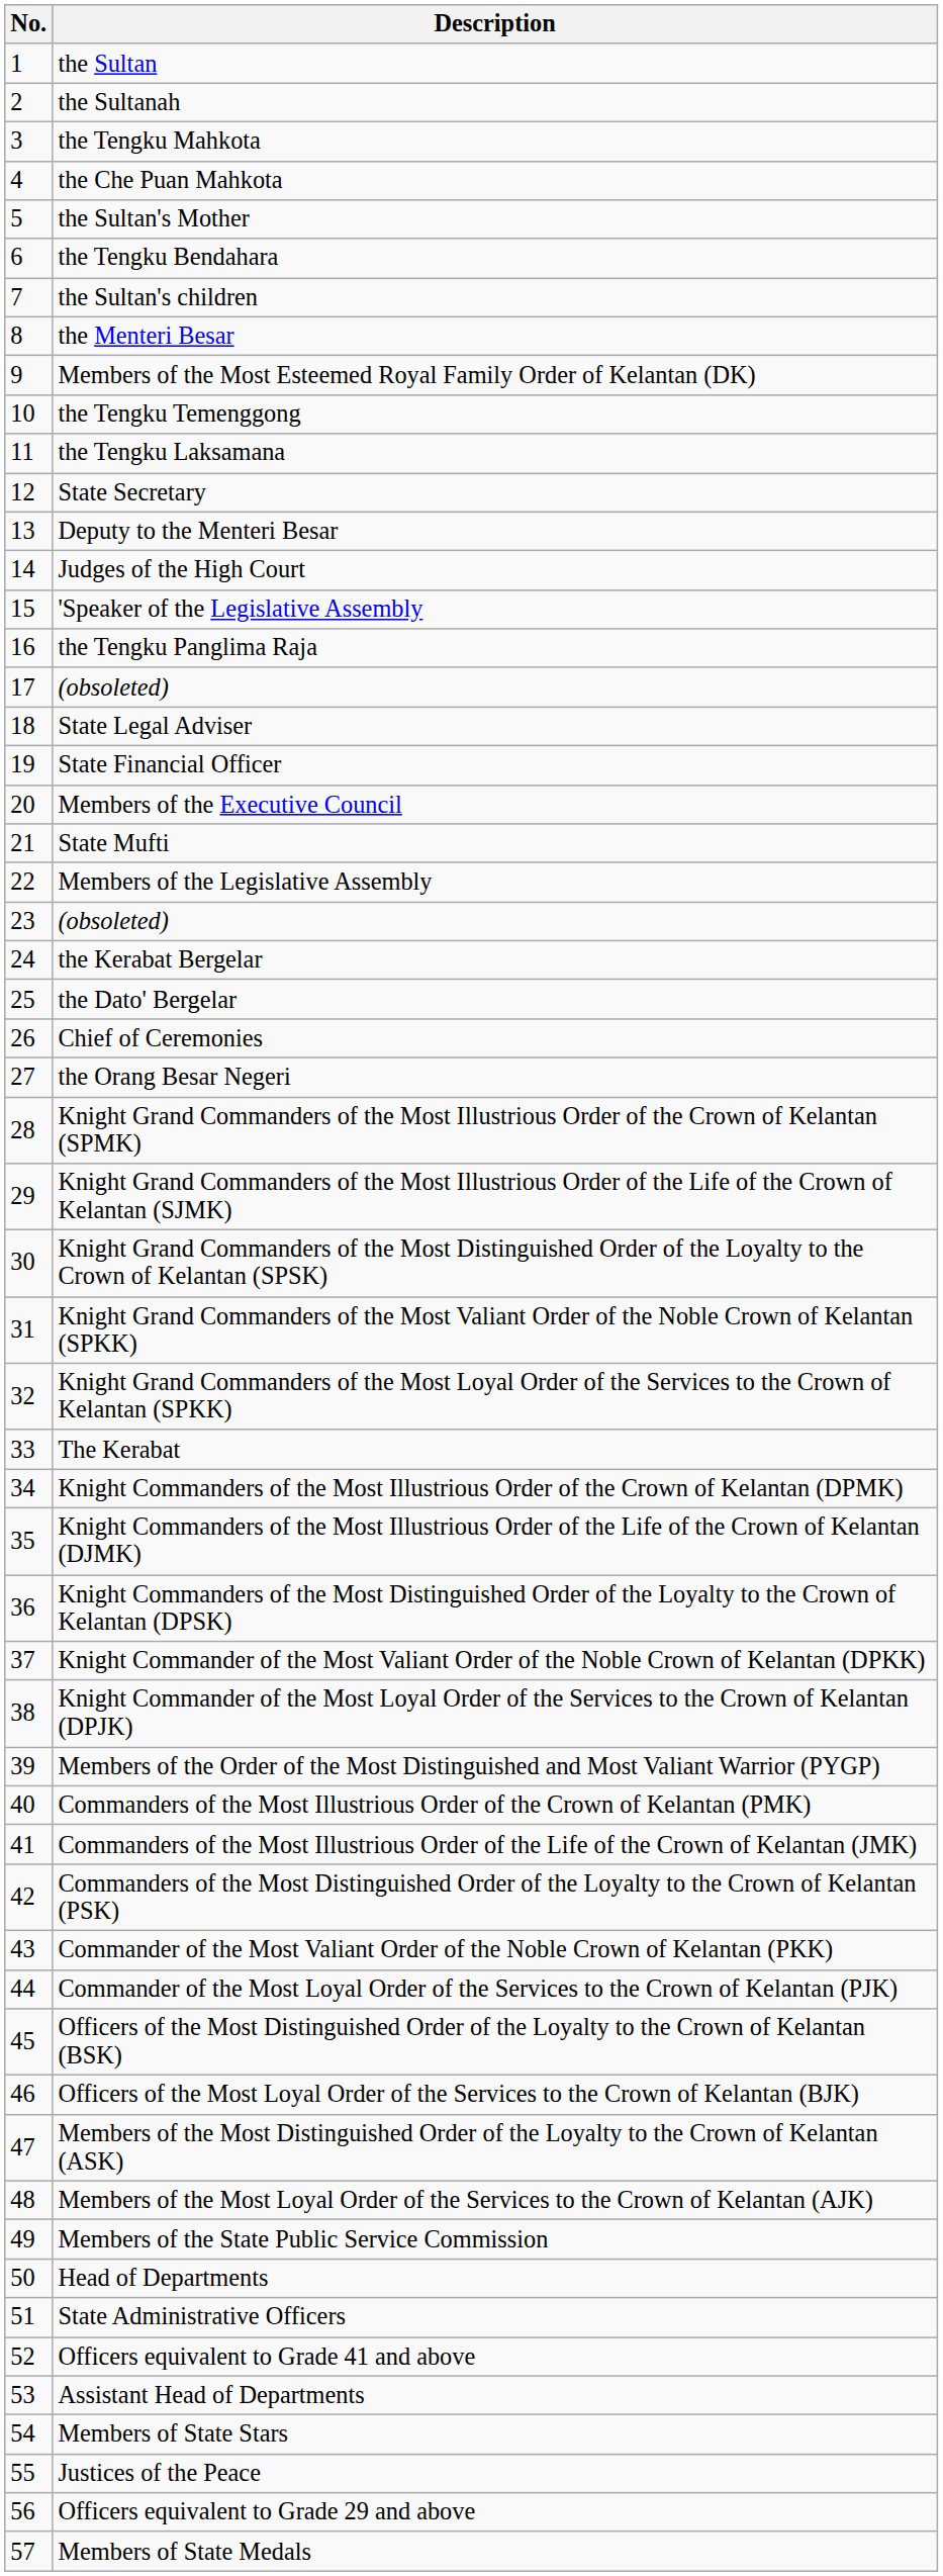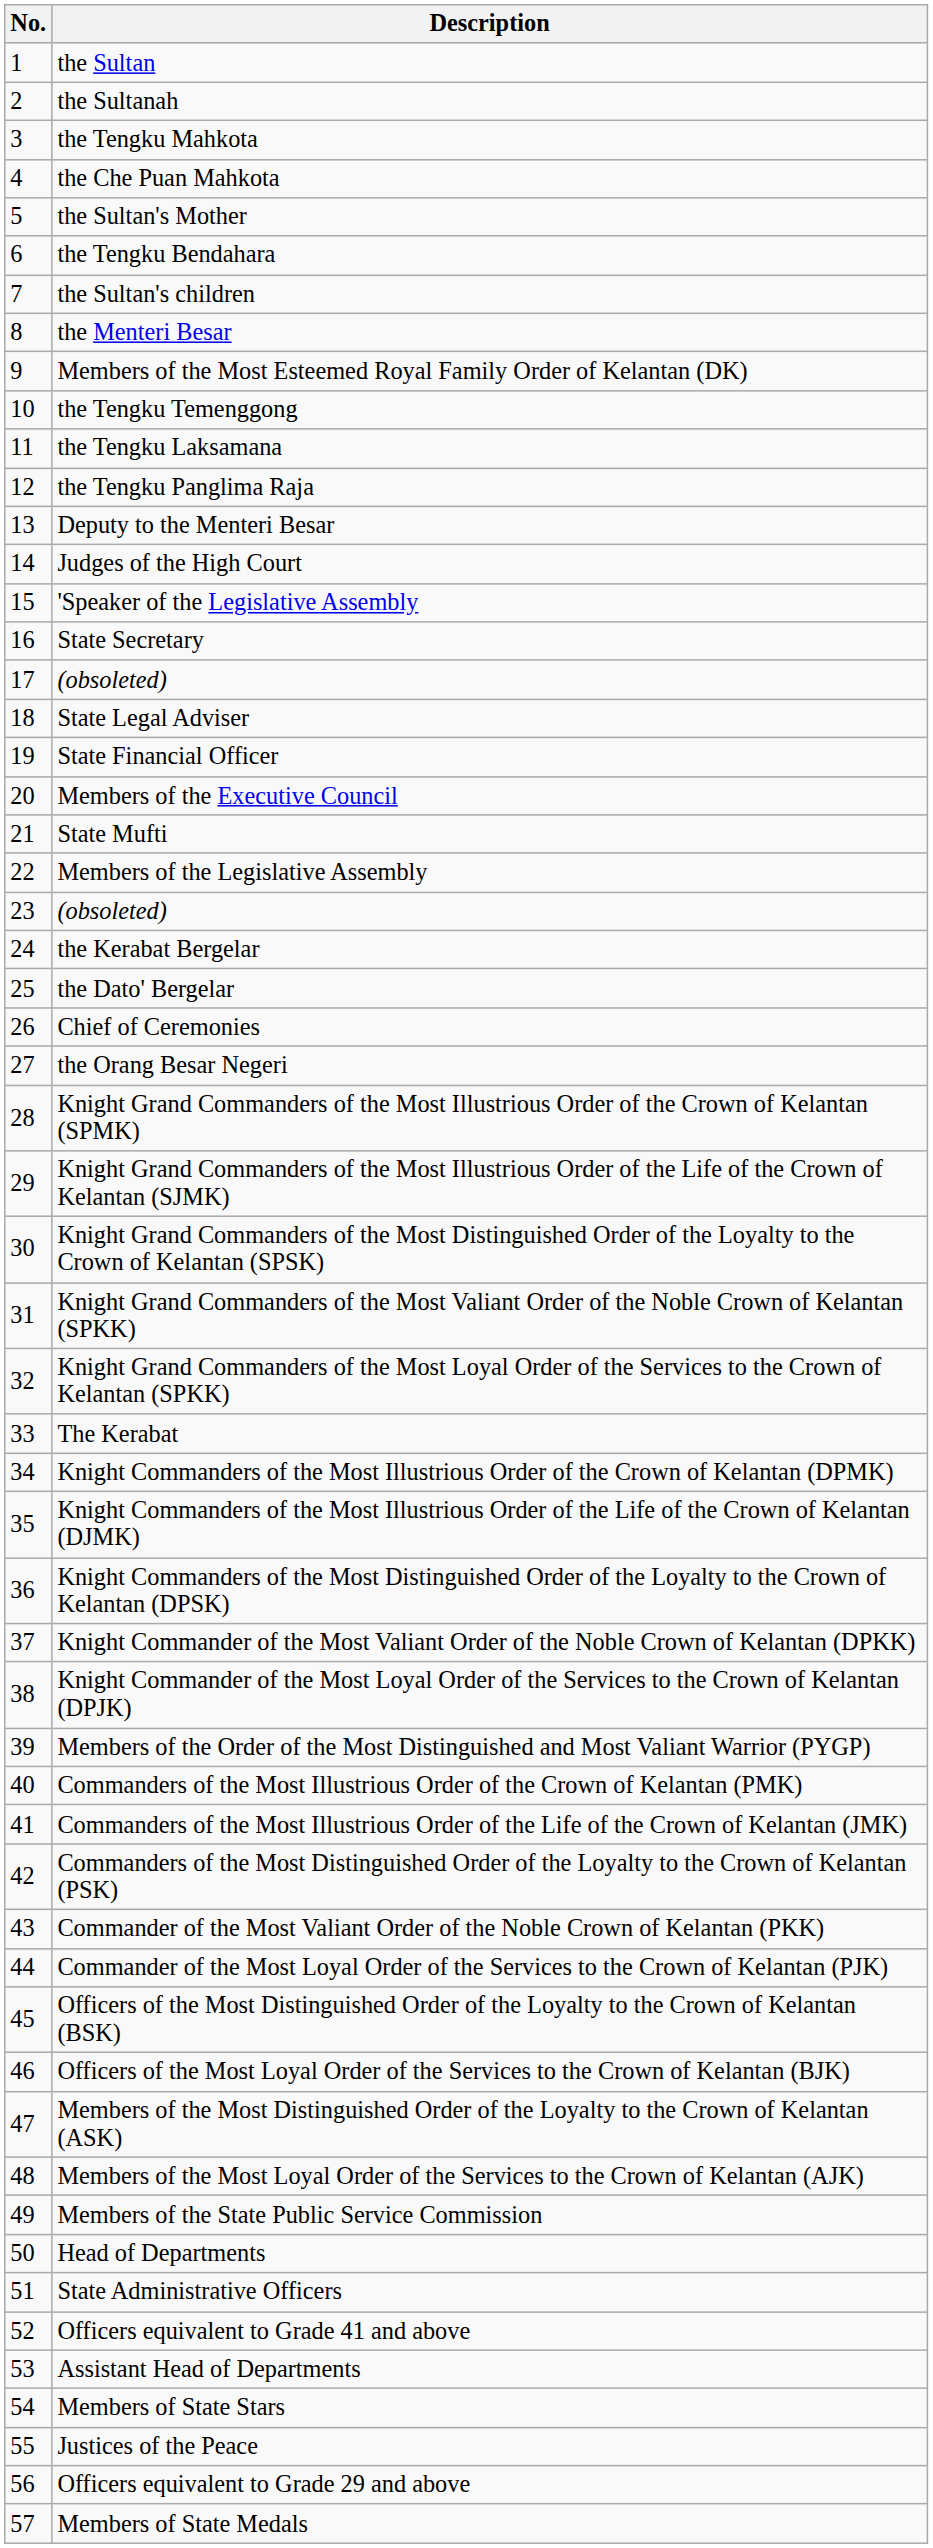row 13 | Description: State Secretary -> the Tengku Panglima Raja
row 17 | Description: the Tengku Panglima Raja -> State Secretary
